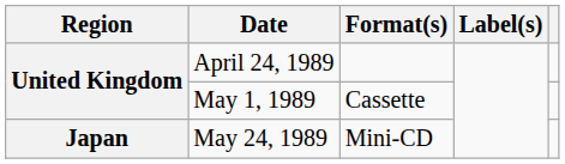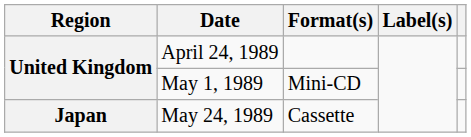May 1, 1989 | Format(s): Cassette -> Mini-CD
May 24, 1989 | Format(s): Mini-CD -> Cassette
